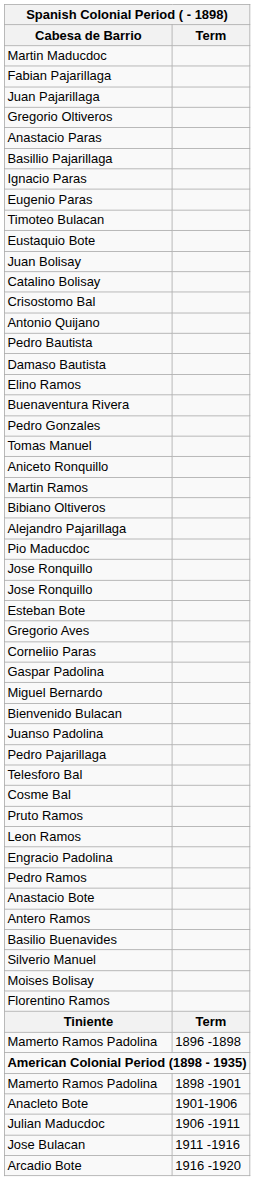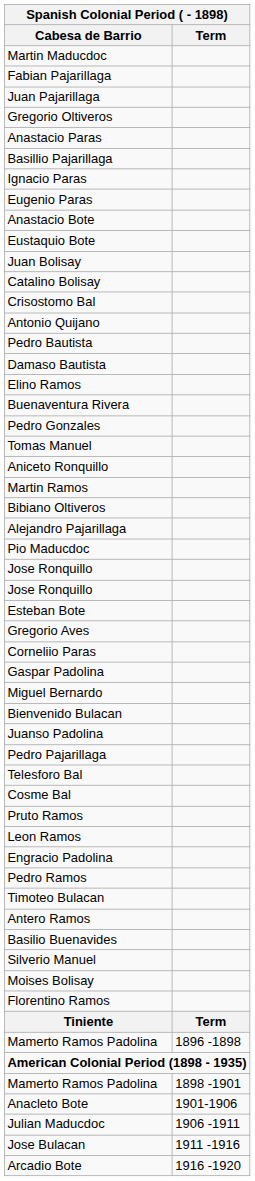row 11 | Cabesa de Barrio: Timoteo Bulacan -> Anastacio Bote
row 44 | Cabesa de Barrio: Anastacio Bote -> Timoteo Bulacan
